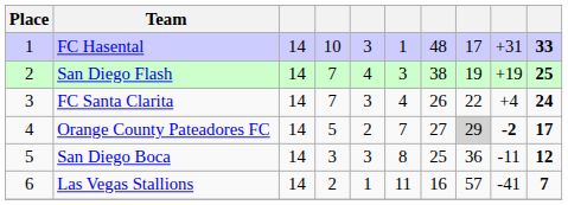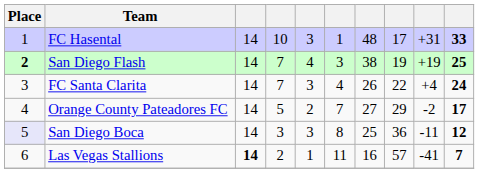San Diego Flash | Place: normal -> bold
Orange County Pateadores FC | column 8: lightgrey background -> no background
Orange County Pateadores FC | column 9: bold -> normal
San Diego Boca | Place: no background -> lavender background
Las Vegas Stallions | column 3: normal -> bold
